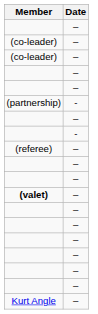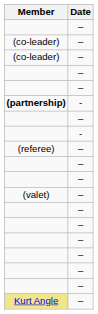row 7 | Member: normal -> bold
row 13 | Member: bold -> normal
row 20 | Member: no background -> khaki background
